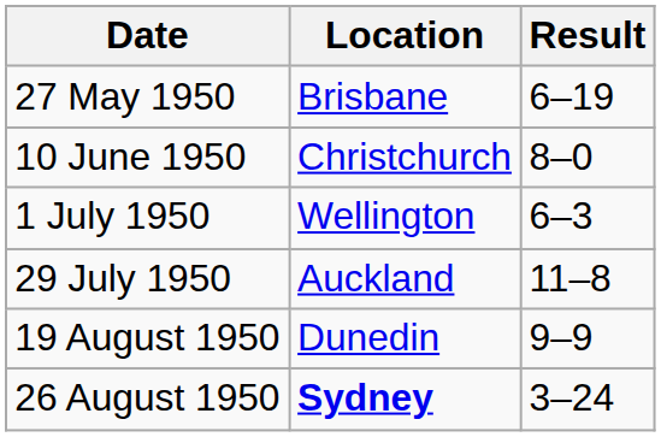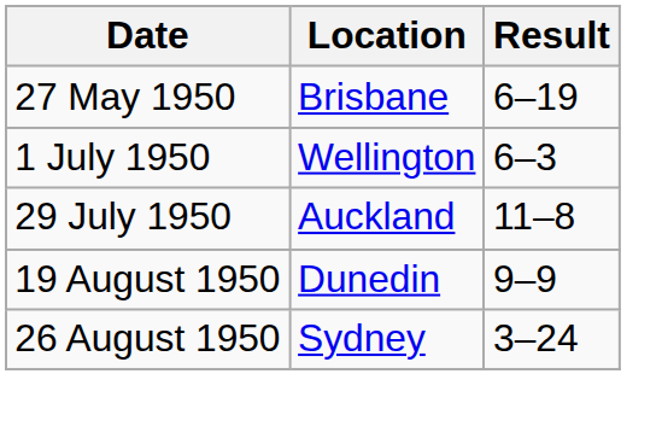- row: 10 June 1950 | Christchurch | 8–0
26 August 1950 | Location: bold -> normal
